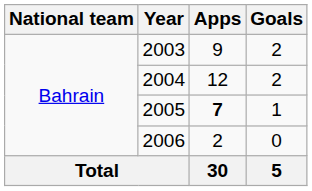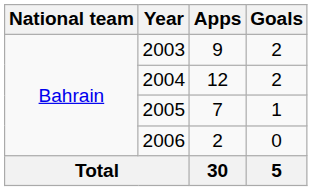2005 | Apps: bold -> normal
